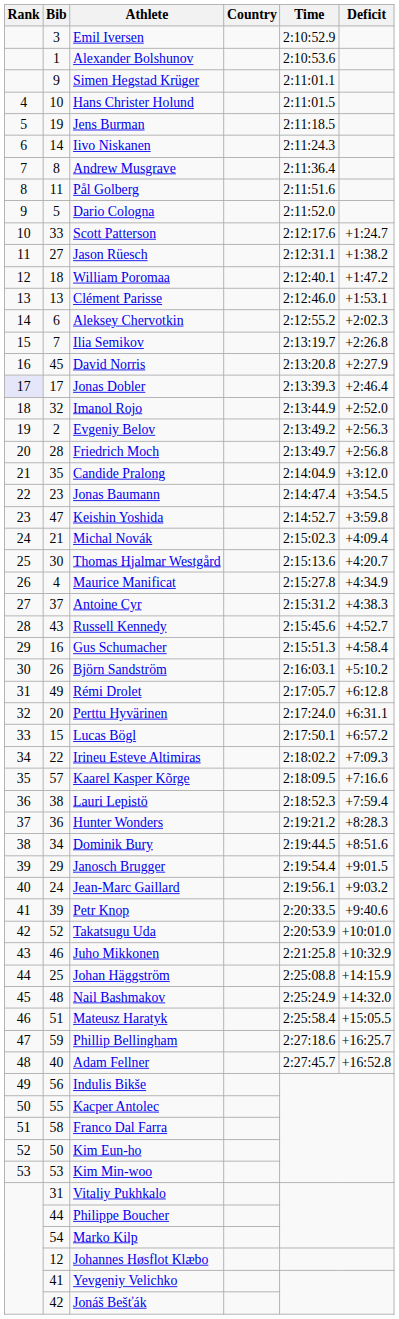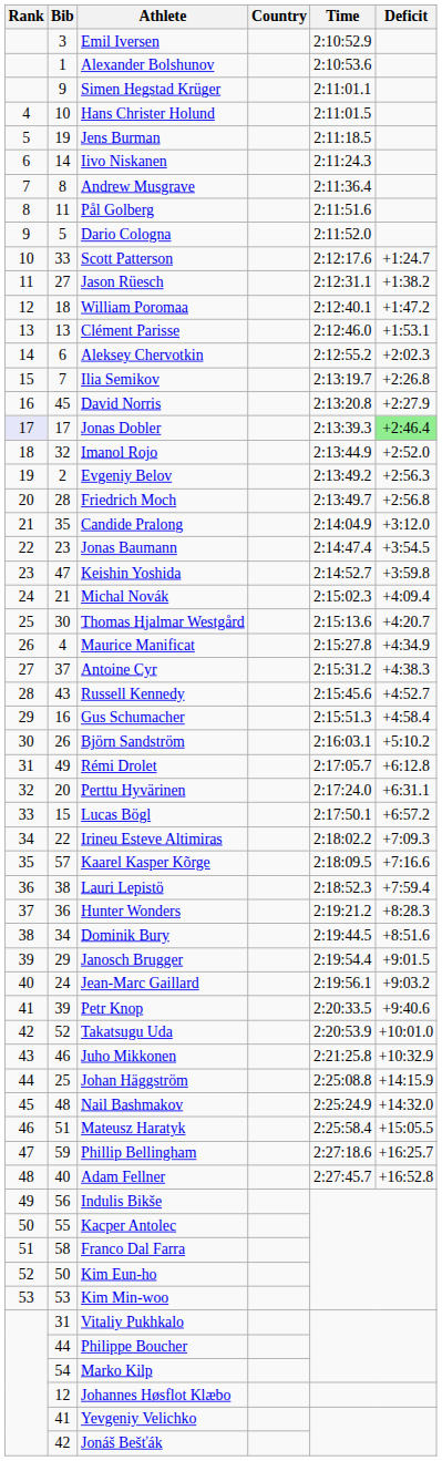Jonas Dobler | Deficit: no background -> lightgreen background
